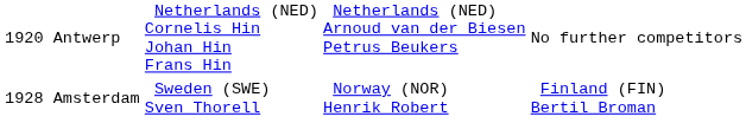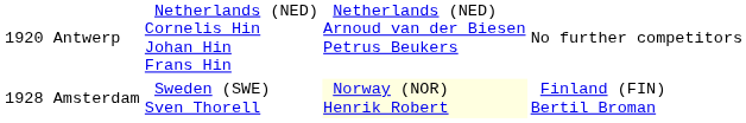1928 Amsterdam | column 3: no background -> lightyellow background
